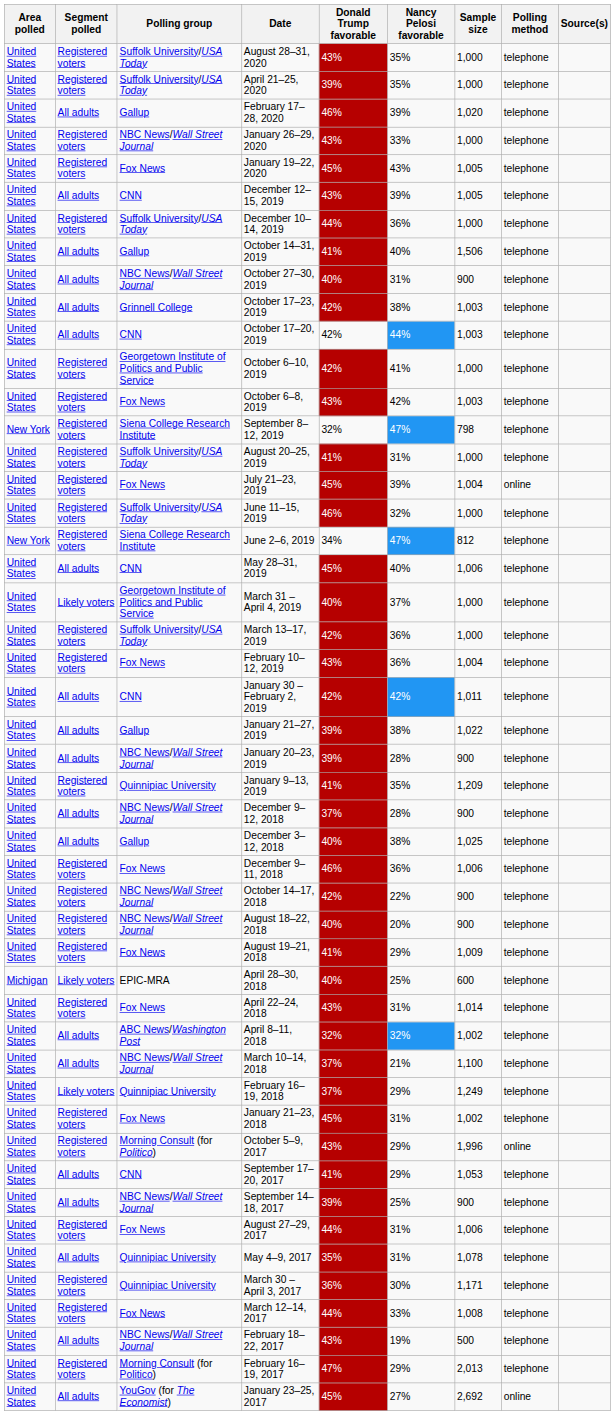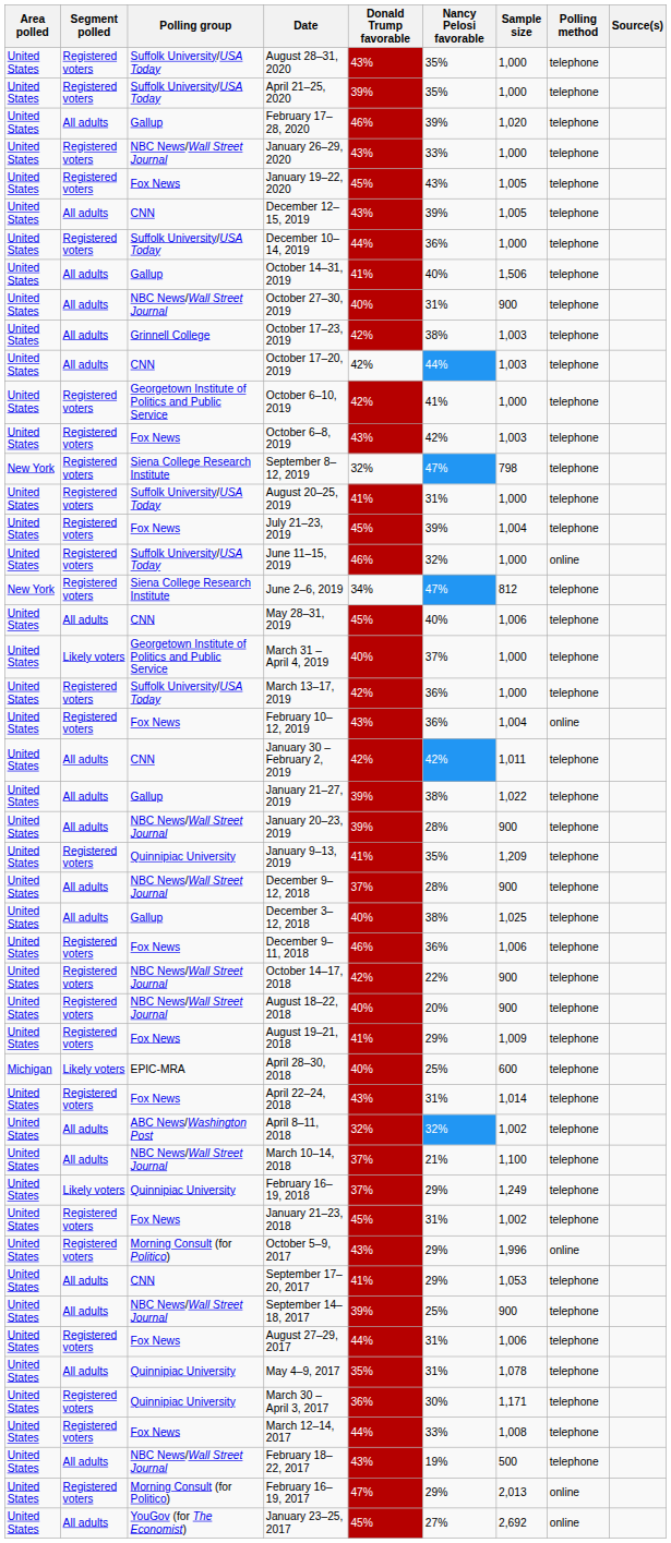July 21–23, 2019 | Polling method: online -> telephone
June 11–15, 2019 | Polling method: telephone -> online
February 10–12, 2019 | Polling method: telephone -> online
February 16–19, 2017 | Polling method: telephone -> online
